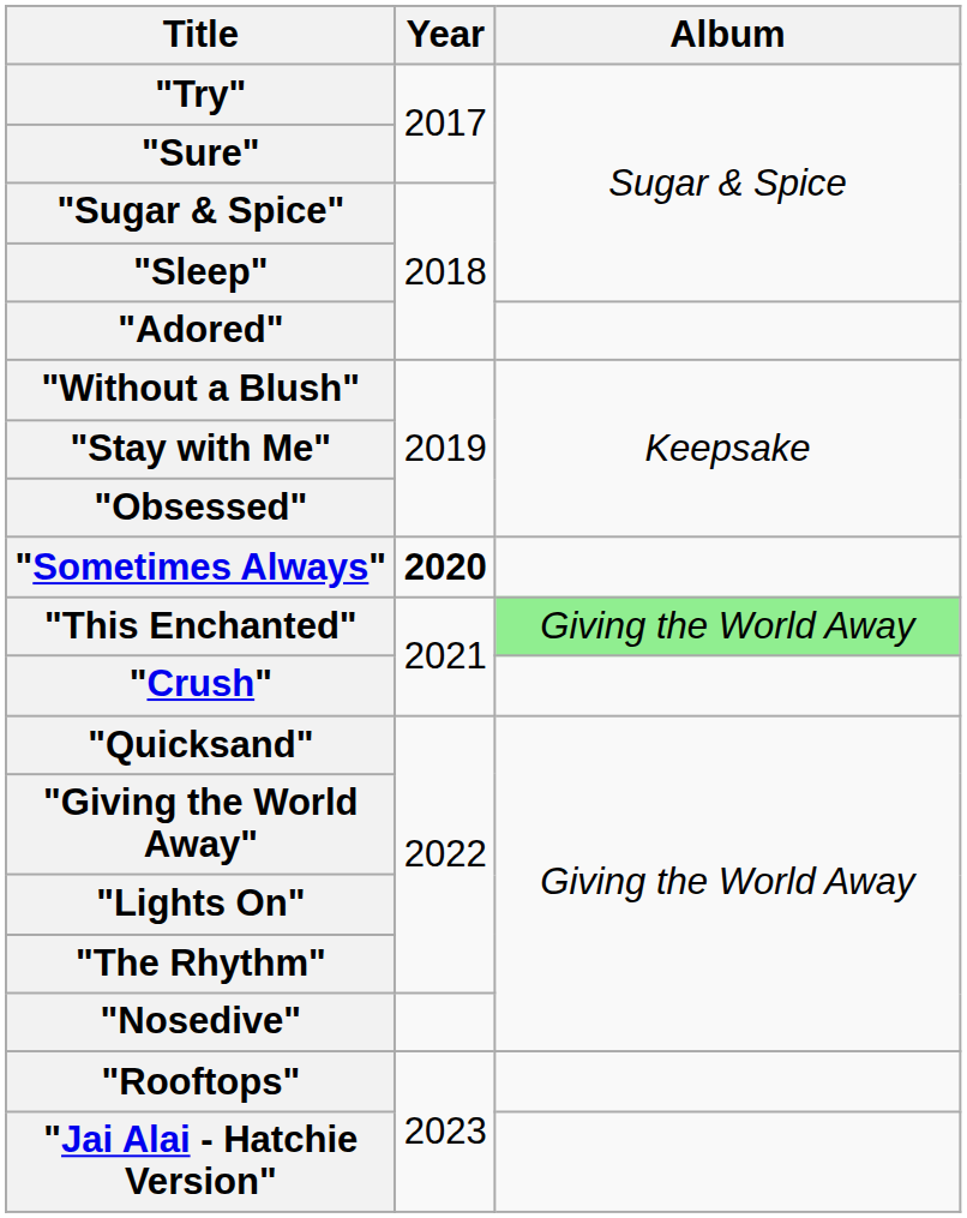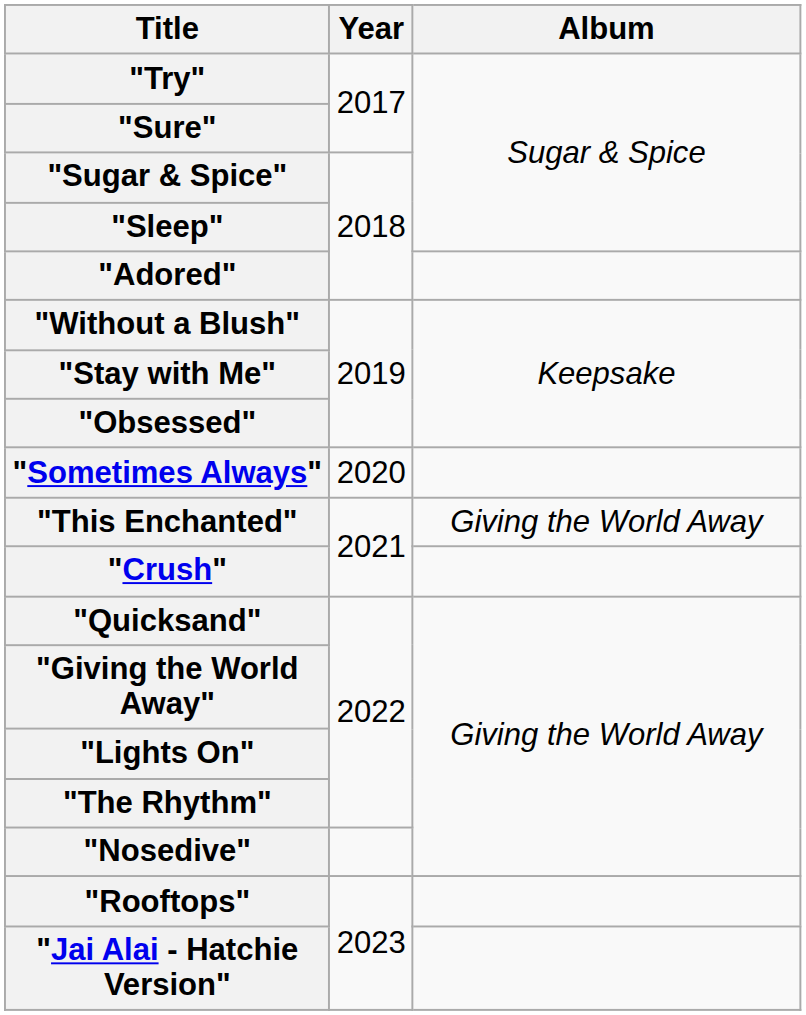"Sometimes Always" | Year: bold -> normal
"This Enchanted" | Album: lightgreen background -> no background
